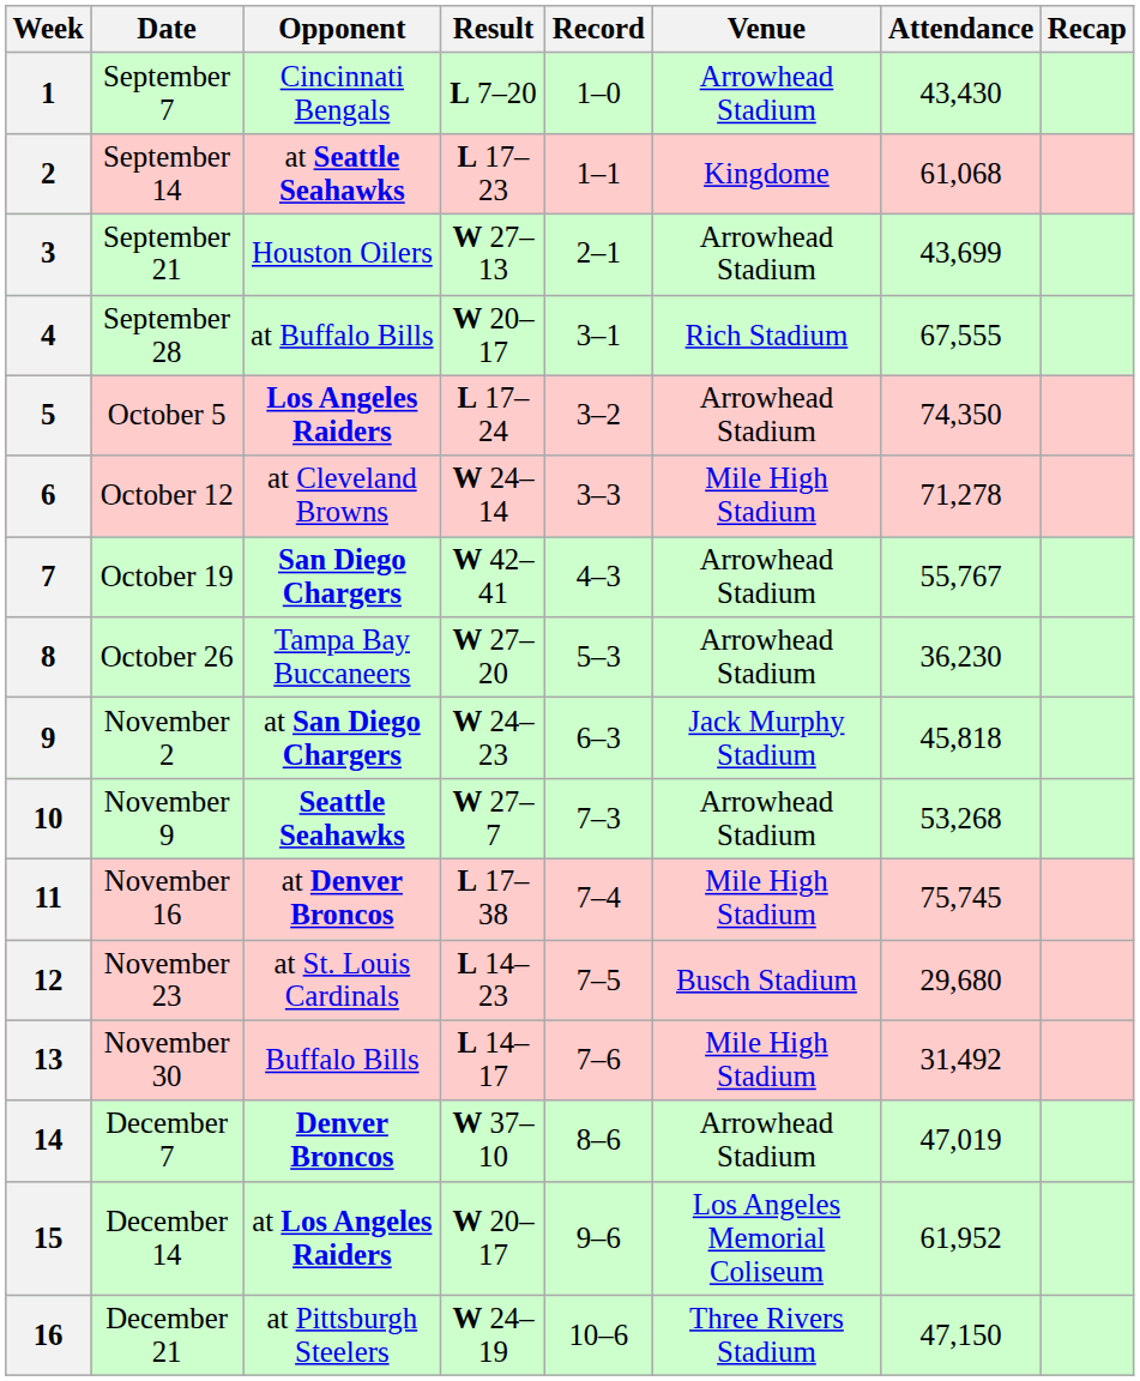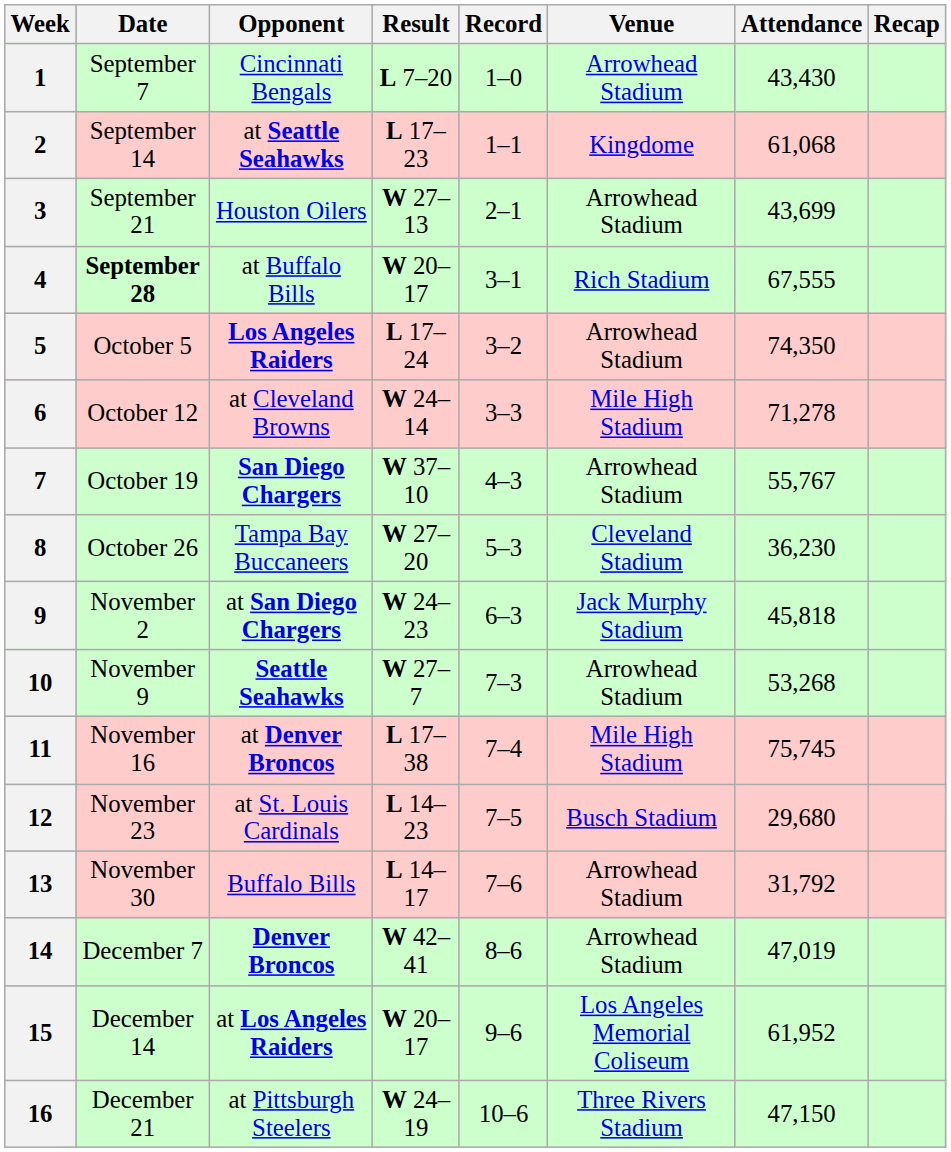4 | Date: normal -> bold
7 | Result: W 42–41 -> W 37–10
8 | Venue: Arrowhead Stadium -> Cleveland Stadium
13 | Venue: Mile High Stadium -> Arrowhead Stadium
13 | Attendance: 31,492 -> 31,792
14 | Result: W 37–10 -> W 42–41
